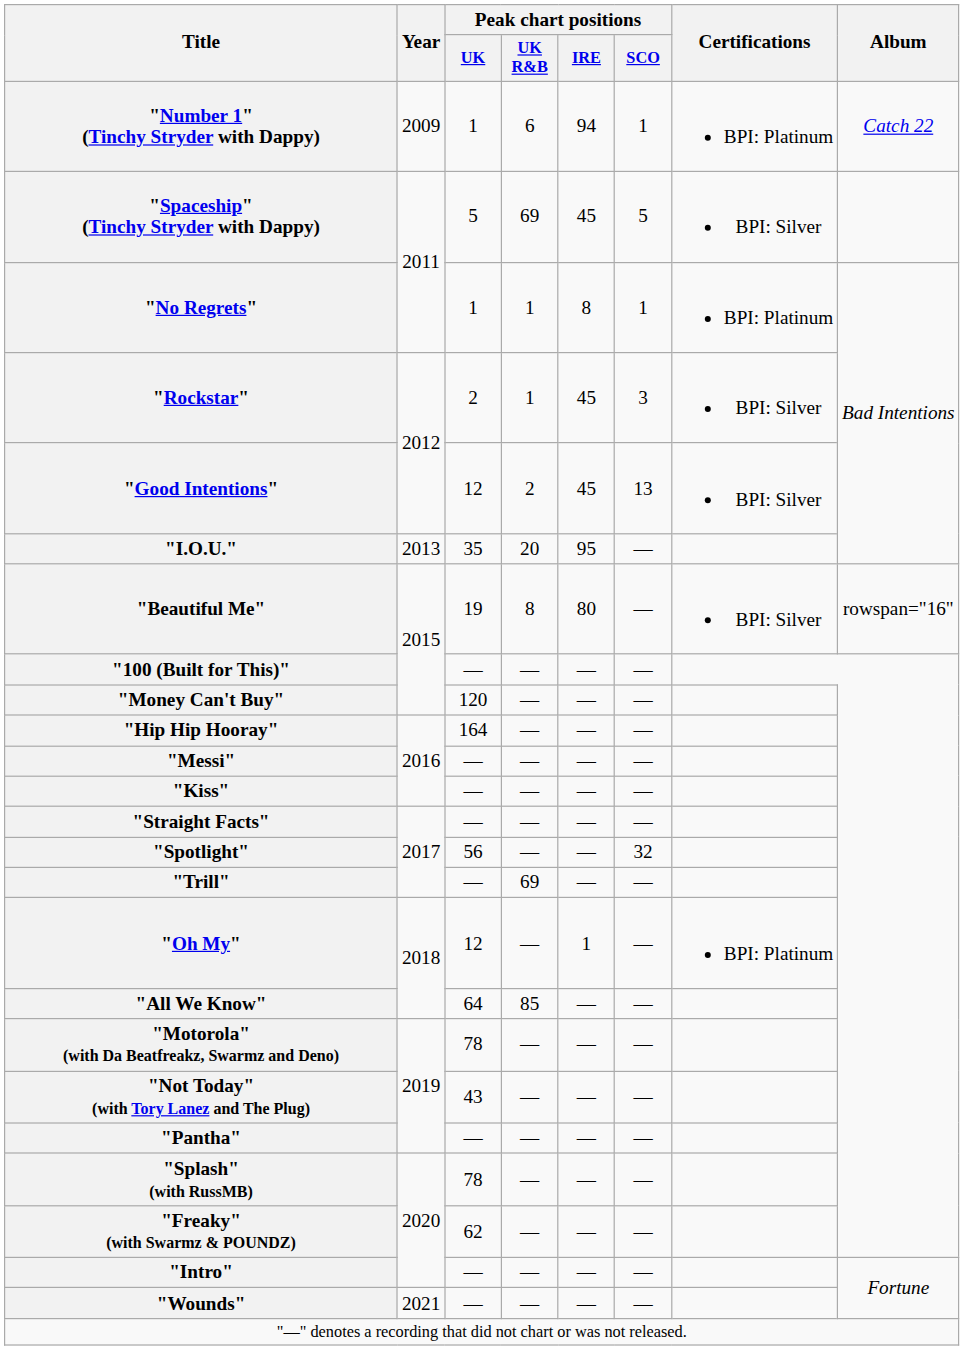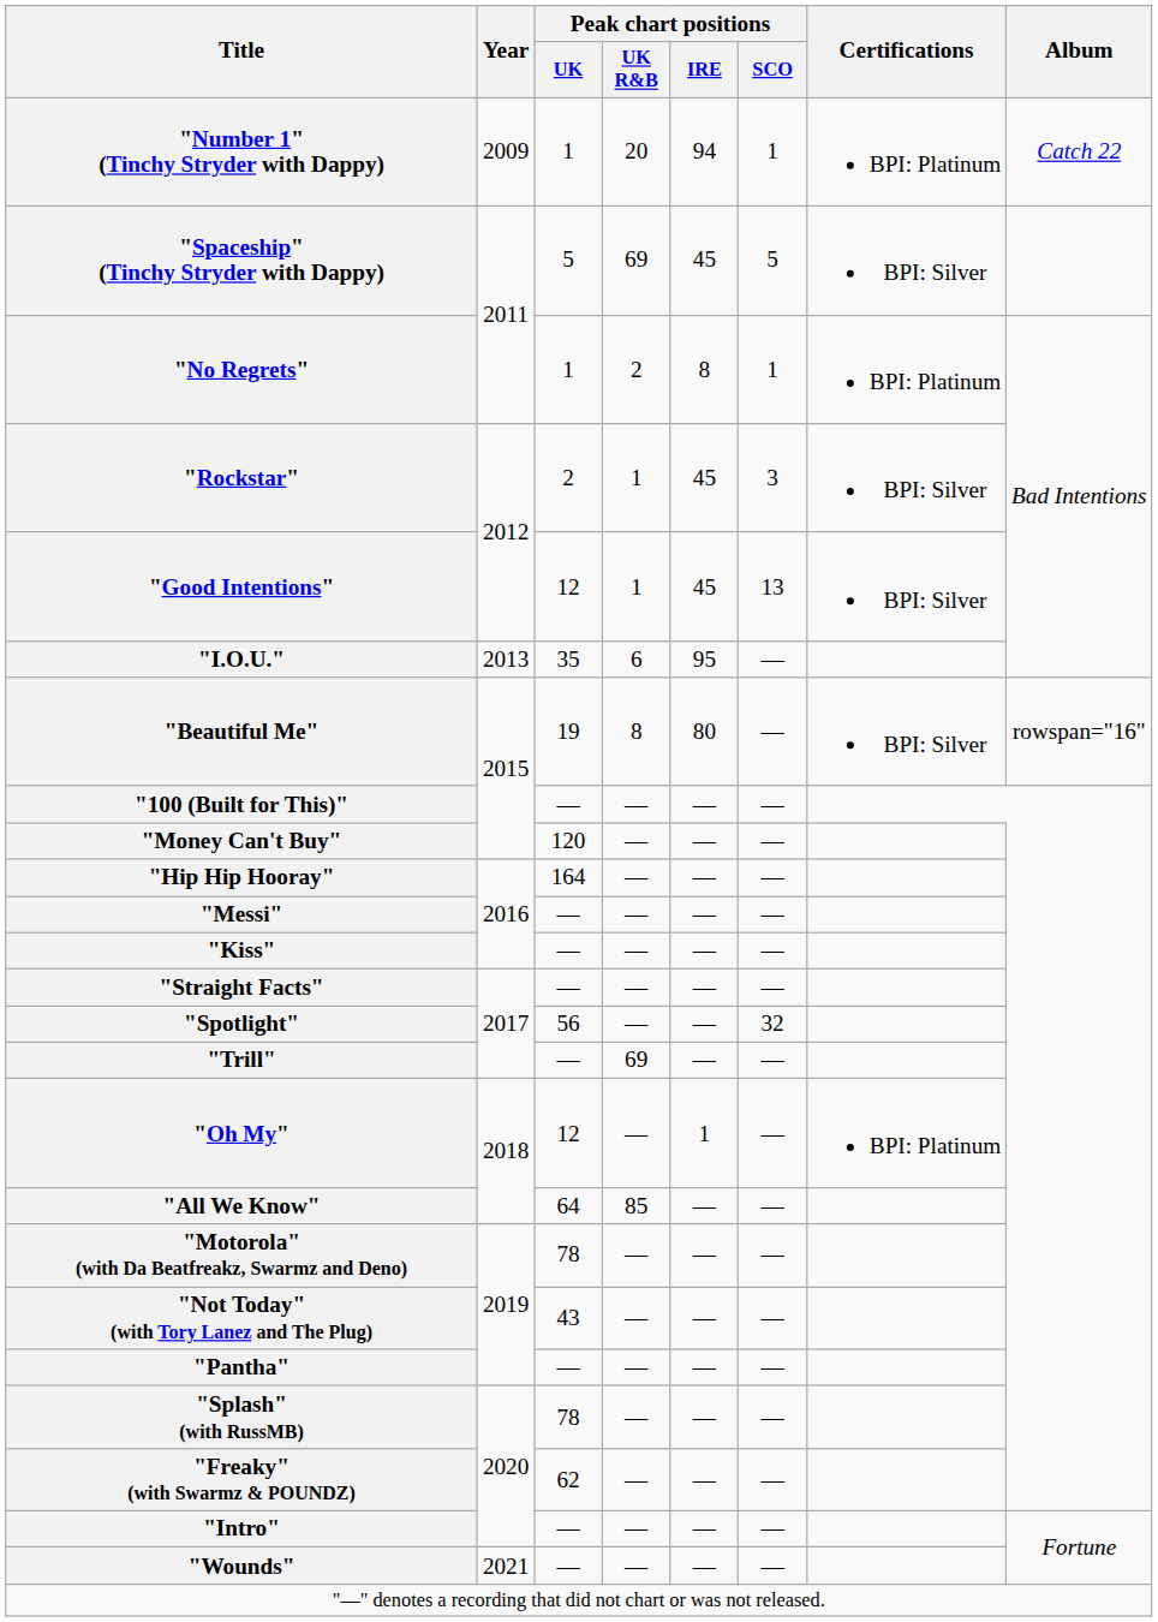"Number 1" (Tinchy Stryder with Dappy) | Peak chart positions / UK R&B: 6 -> 20
"No Regrets" | Peak chart positions / UK R&B: 1 -> 2
"Good Intentions" | Peak chart positions / UK R&B: 2 -> 1
"I.O.U." | Peak chart positions / UK R&B: 20 -> 6
